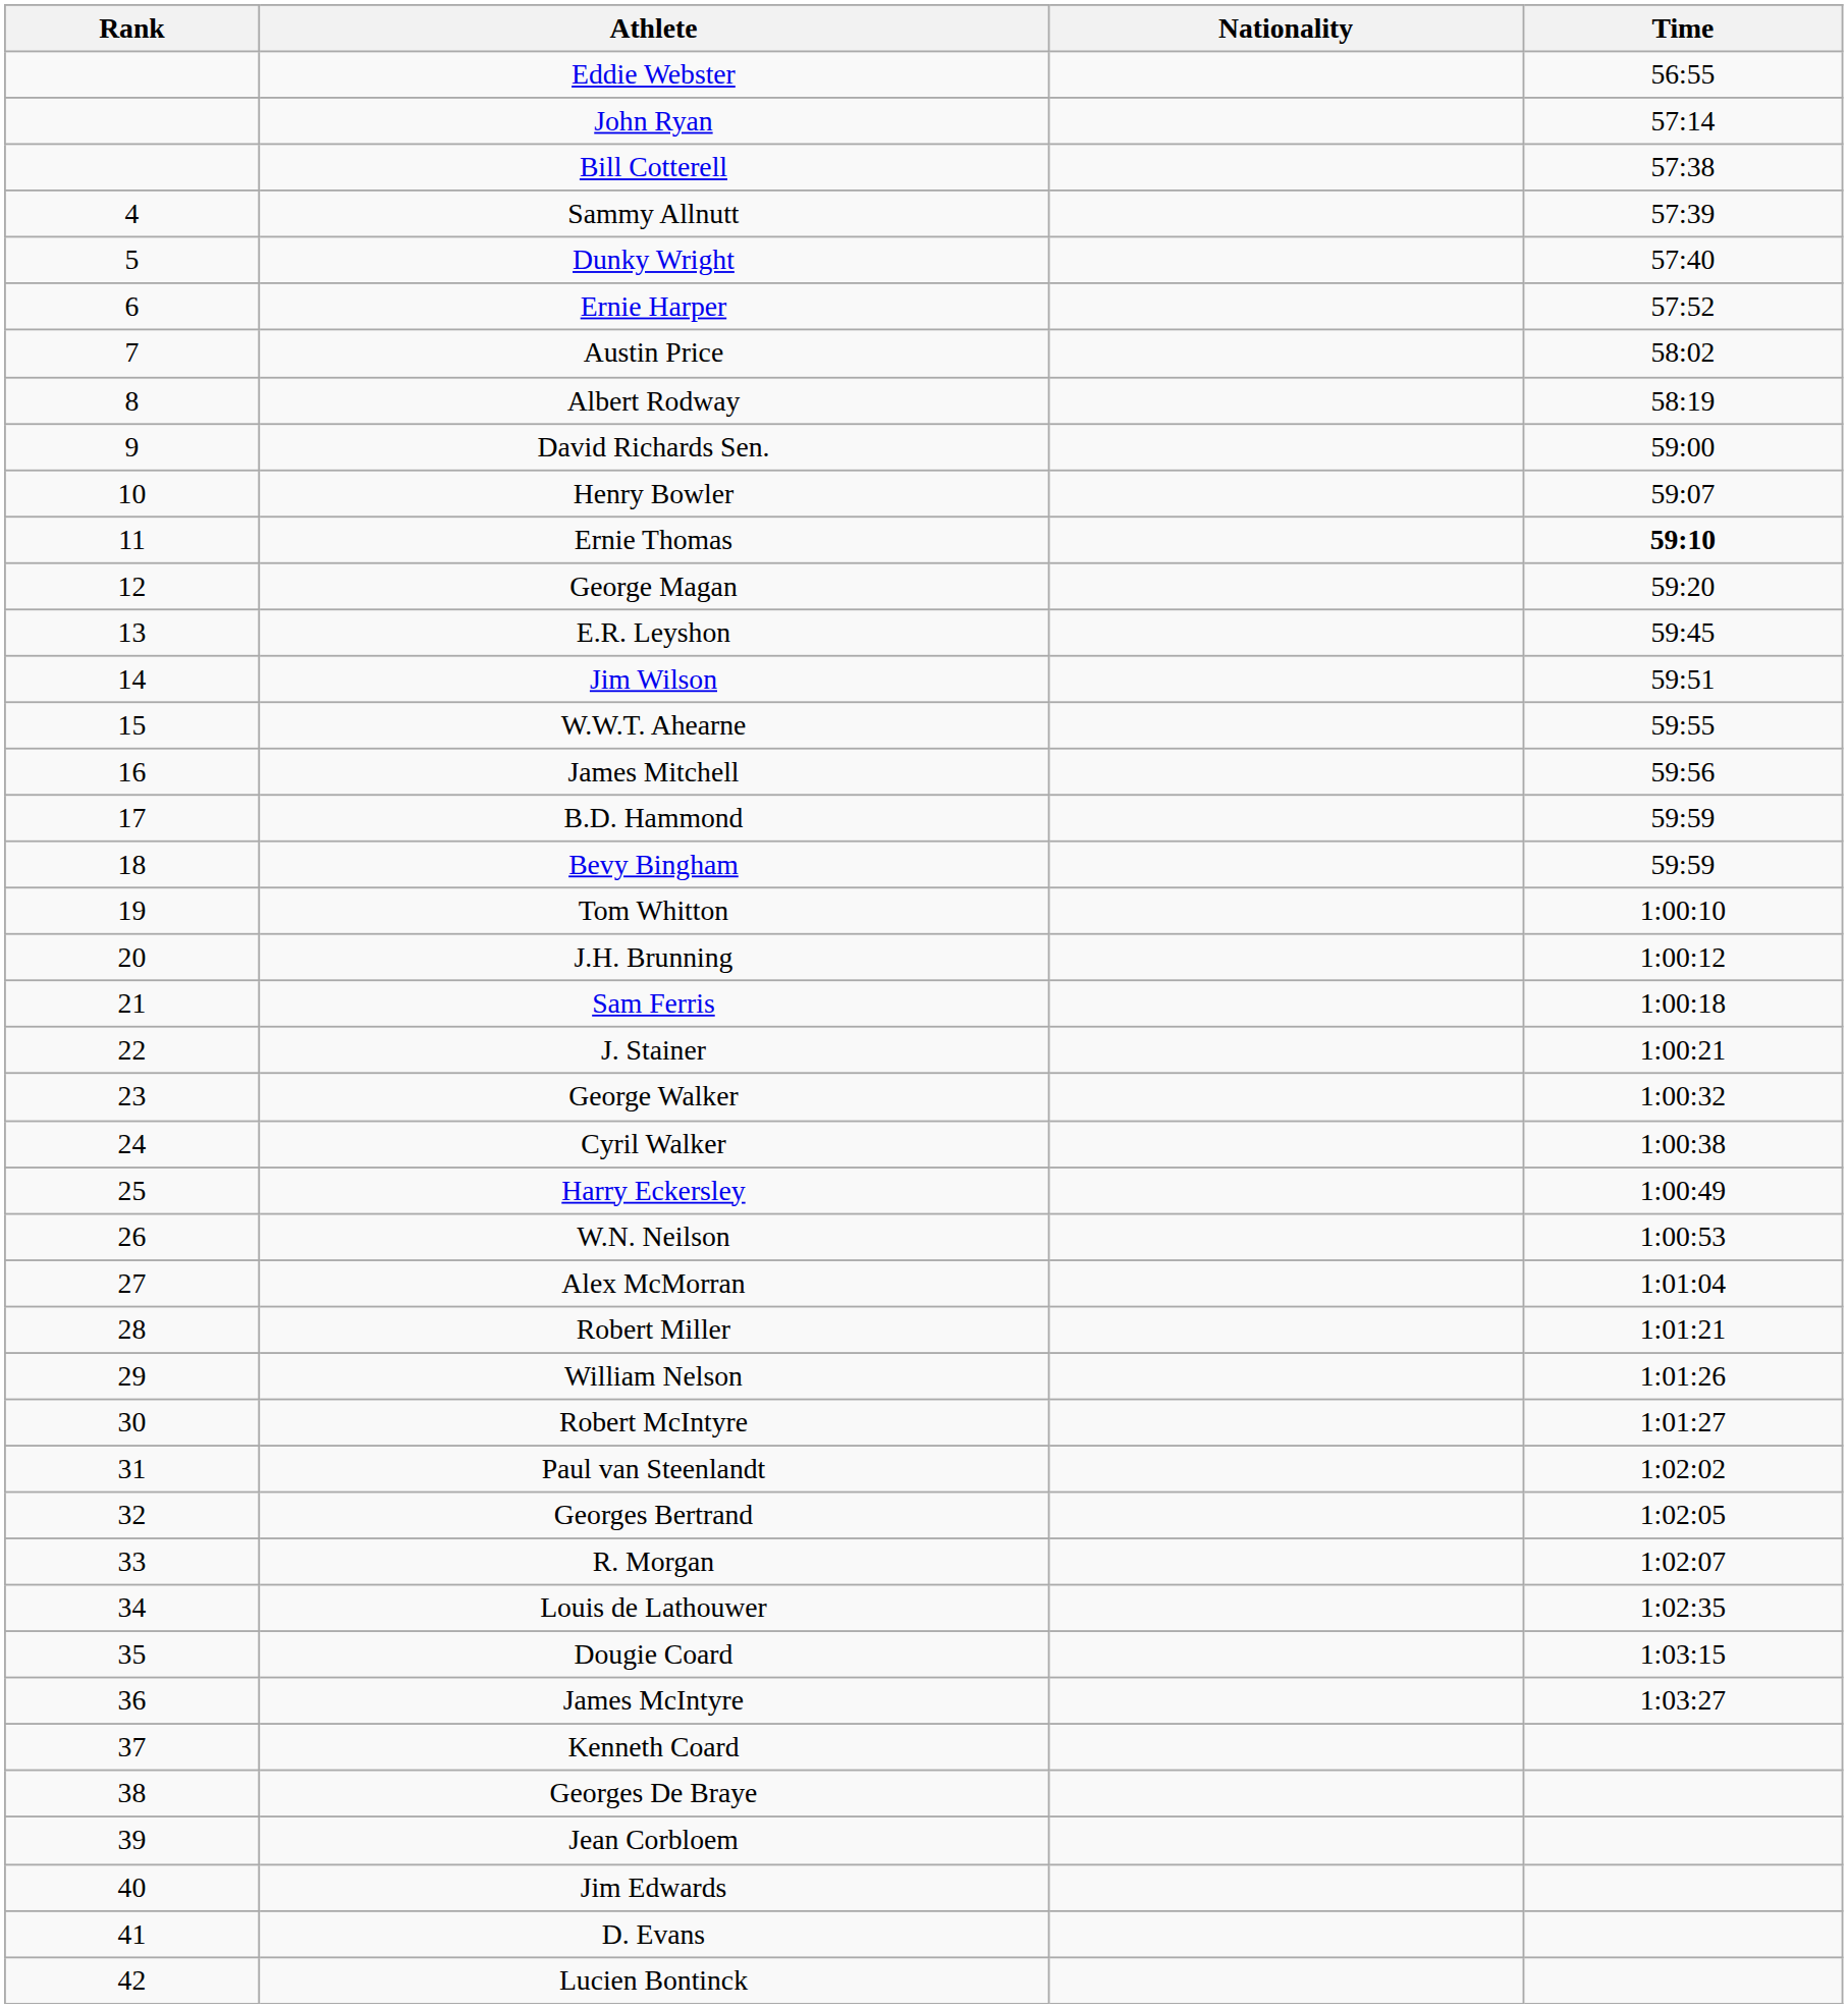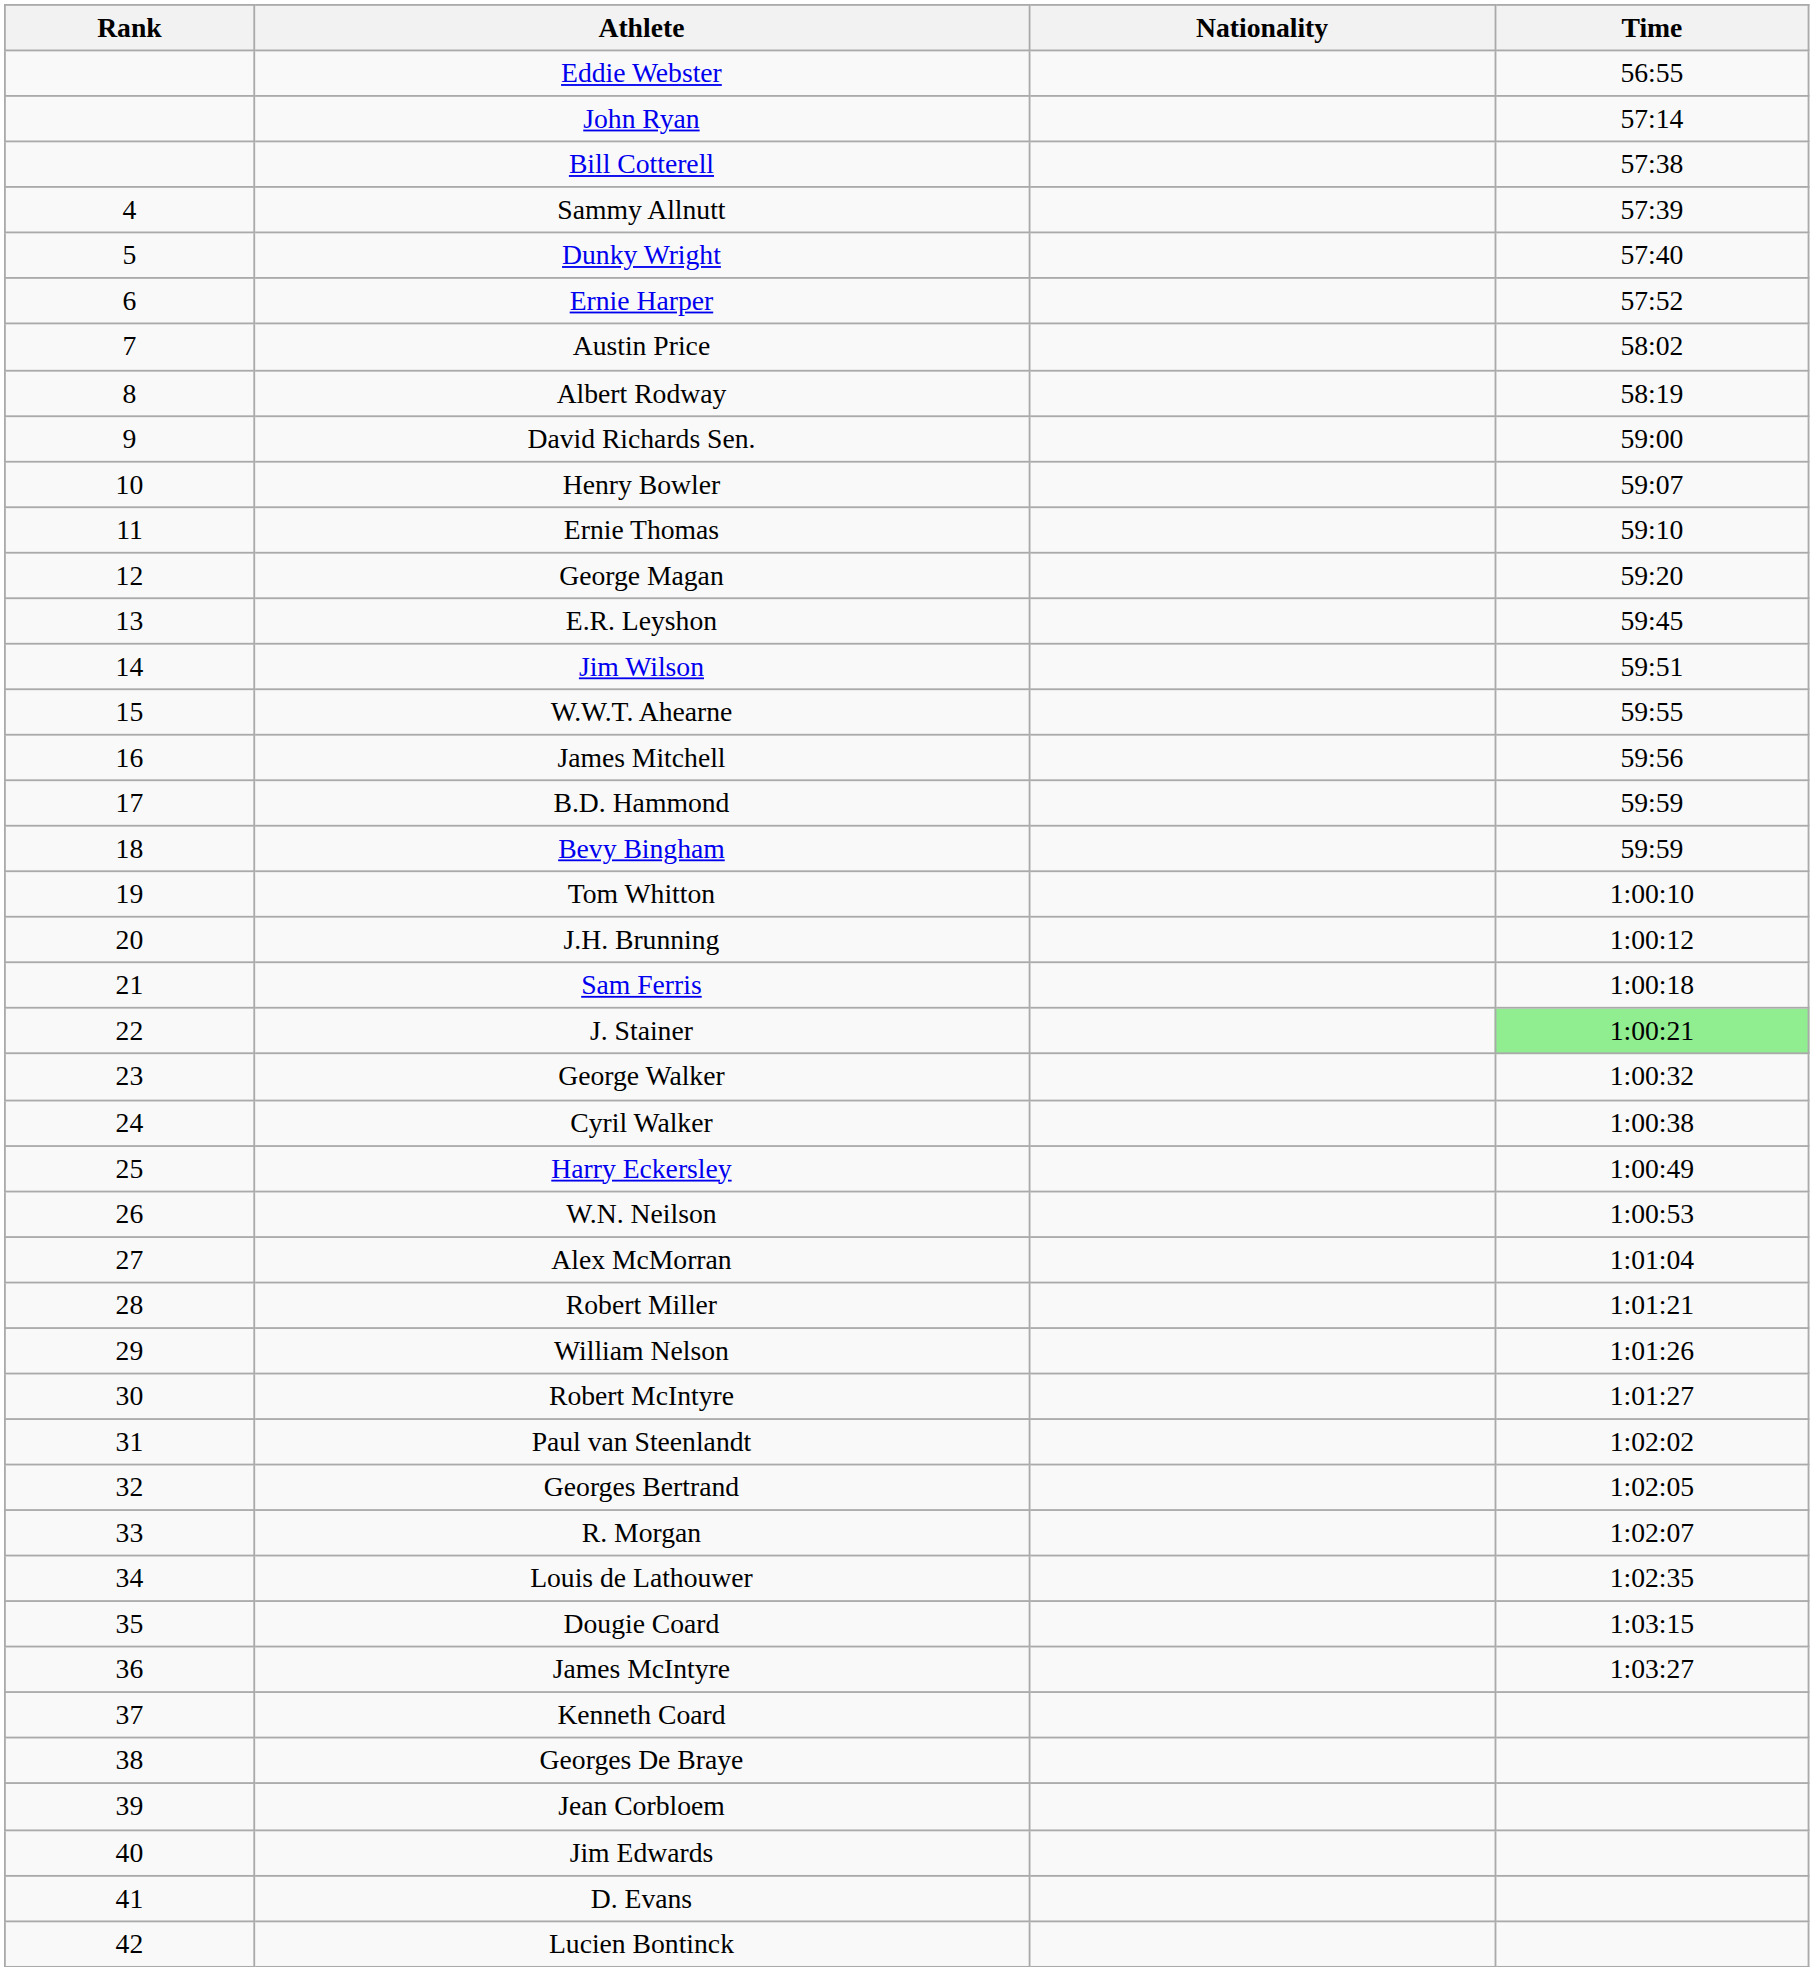Ernie Thomas | Time: bold -> normal
J. Stainer | Time: no background -> lightgreen background
